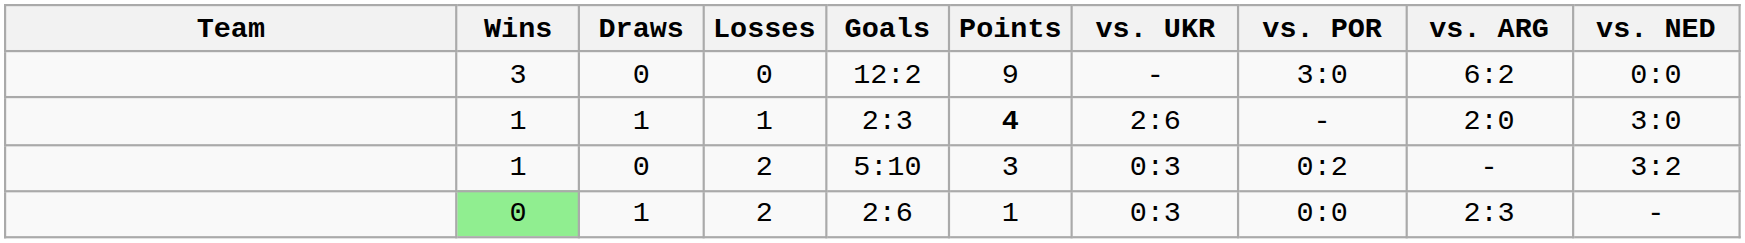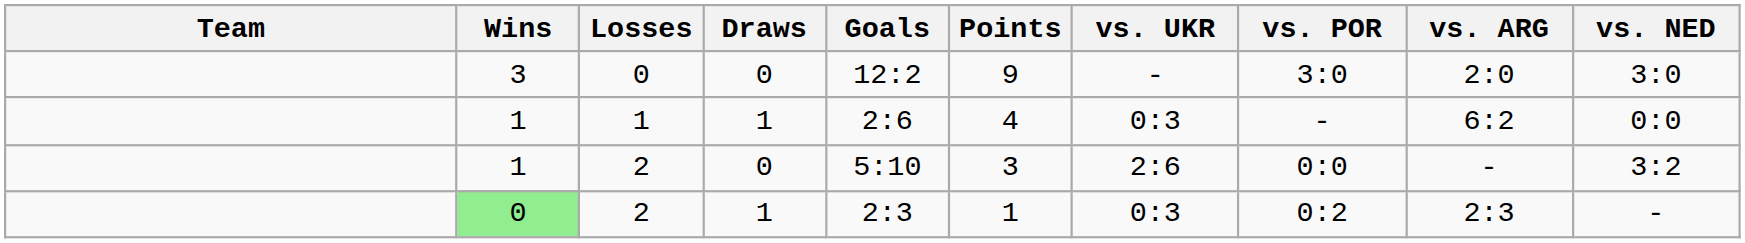columns swapped: Draws <-> Losses
row 2 | vs. ARG: 6:2 -> 2:0
row 2 | vs. NED: 0:0 -> 3:0
row 3 | Goals: 2:3 -> 2:6
row 3 | Points: bold -> normal
row 3 | vs. UKR: 2:6 -> 0:3
row 3 | vs. ARG: 2:0 -> 6:2
row 3 | vs. NED: 3:0 -> 0:0
row 4 | vs. UKR: 0:3 -> 2:6
row 4 | vs. POR: 0:2 -> 0:0
row 5 | Goals: 2:6 -> 2:3
row 5 | vs. POR: 0:0 -> 0:2
